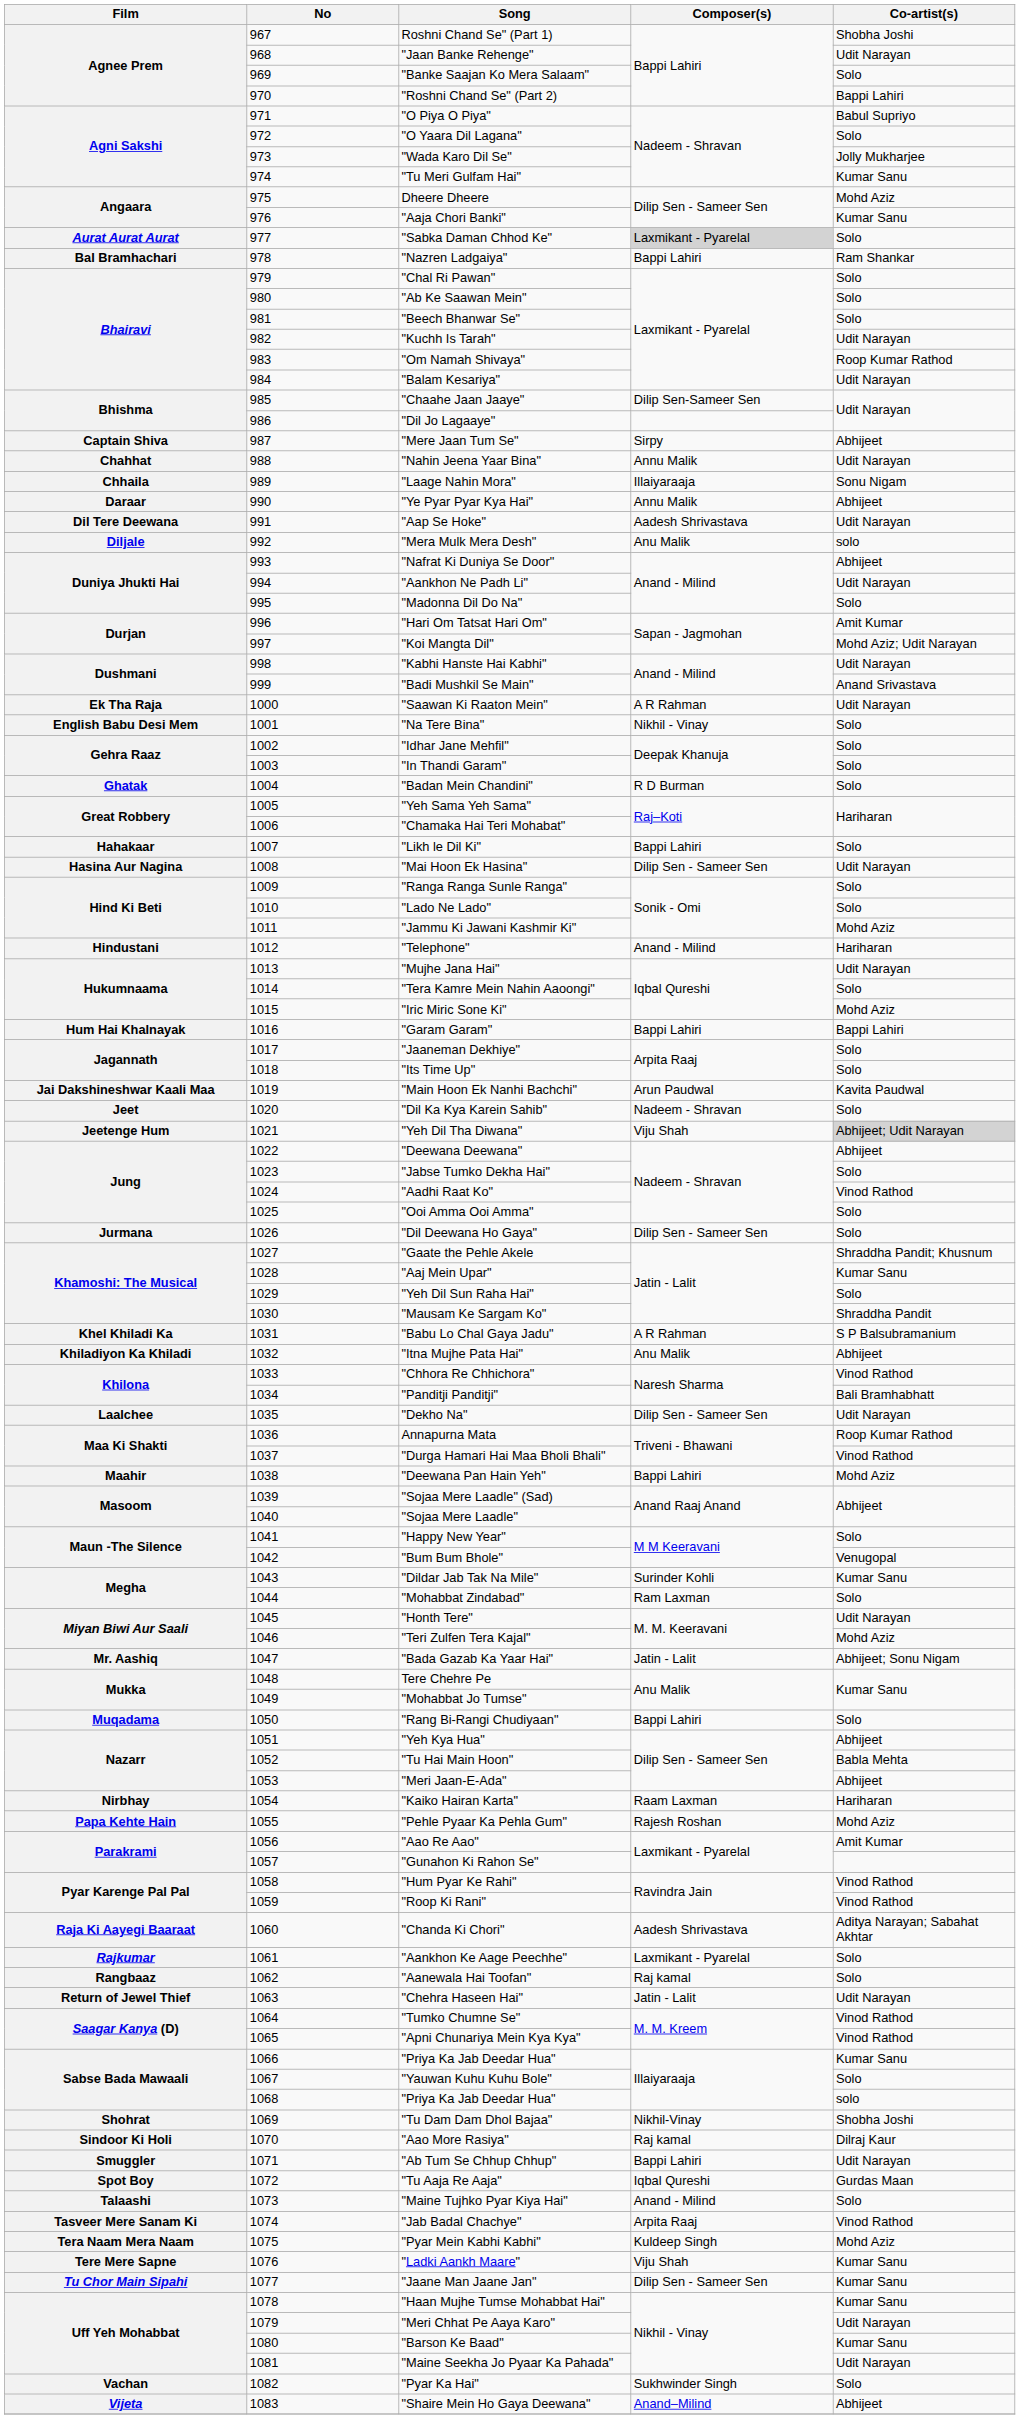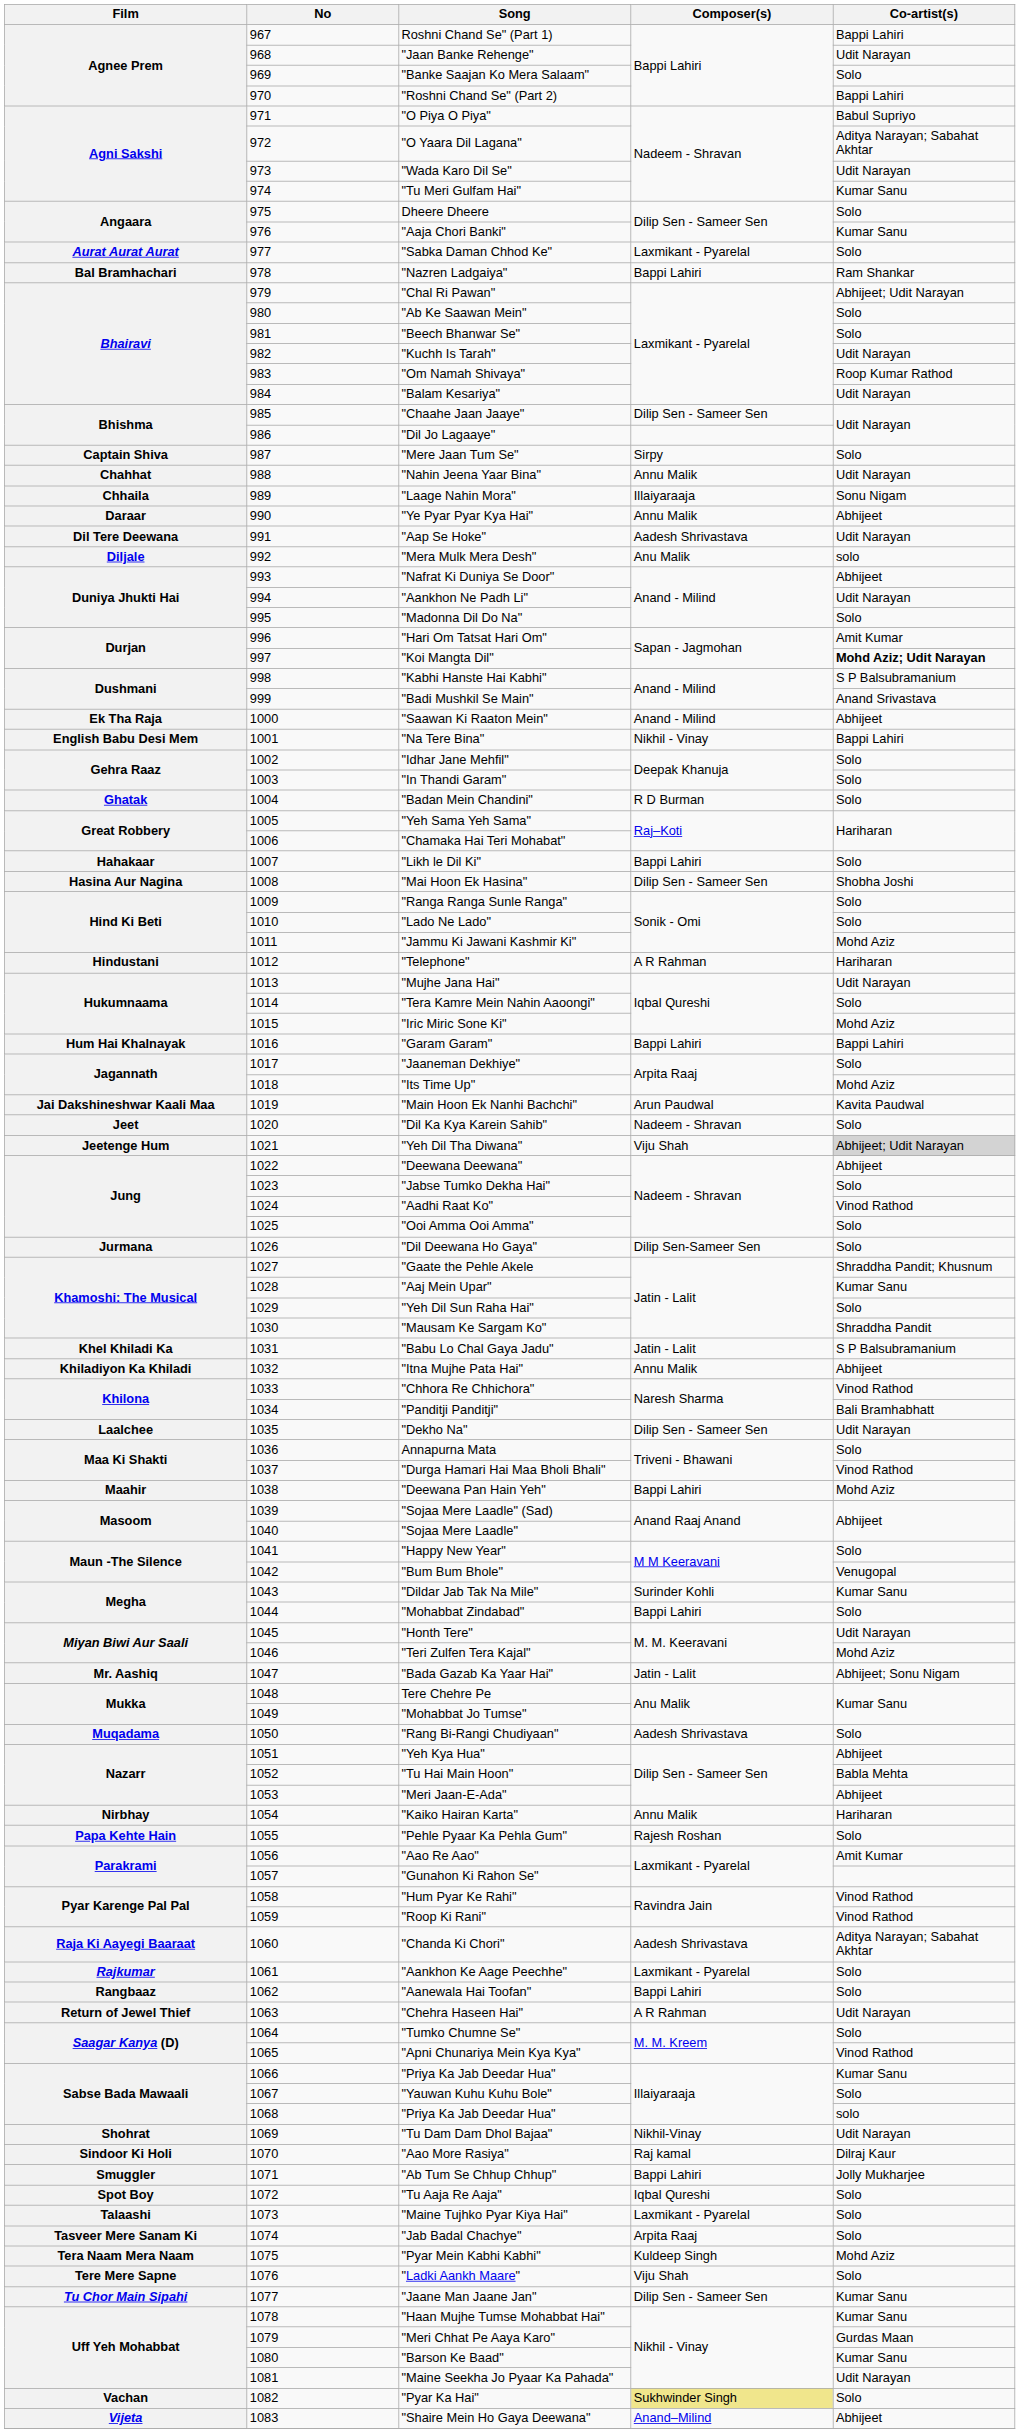Roshni Chand Se" (Part 1) | Co-artist(s): Shobha Joshi -> Bappi Lahiri
"O Yaara Dil Lagana" | Co-artist(s): Solo -> Aditya Narayan; Sabahat Akhtar
"Wada Karo Dil Se" | Co-artist(s): Jolly Mukharjee -> Udit Narayan
Dheere Dheere | Co-artist(s): Mohd Aziz -> Solo
"Sabka Daman Chhod Ke" | Composer(s): lightgrey background -> no background
"Chal Ri Pawan" | Co-artist(s): Solo -> Abhijeet; Udit Narayan
"Chaahe Jaan Jaaye" | Composer(s): Dilip Sen-Sameer Sen -> Dilip Sen - Sameer Sen
"Mere Jaan Tum Se" | Co-artist(s): Abhijeet -> Solo
"Koi Mangta Dil" | Co-artist(s): normal -> bold
"Kabhi Hanste Hai Kabhi" | Co-artist(s): Udit Narayan -> S P Balsubramanium
"Saawan Ki Raaton Mein" | Composer(s): A R Rahman -> Anand - Milind
"Saawan Ki Raaton Mein" | Co-artist(s): Udit Narayan -> Abhijeet
"Na Tere Bina" | Co-artist(s): Solo -> Bappi Lahiri
"Mai Hoon Ek Hasina" | Co-artist(s): Udit Narayan -> Shobha Joshi
"Telephone" | Composer(s): Anand - Milind -> A R Rahman
"Its Time Up" | Co-artist(s): Solo -> Mohd Aziz
"Dil Deewana Ho Gaya" | Composer(s): Dilip Sen - Sameer Sen -> Dilip Sen-Sameer Sen
"Babu Lo Chal Gaya Jadu" | Composer(s): A R Rahman -> Jatin - Lalit
"Itna Mujhe Pata Hai" | Composer(s): Anu Malik -> Annu Malik
Annapurna Mata | Co-artist(s): Roop Kumar Rathod -> Solo
"Mohabbat Zindabad" | Composer(s): Ram Laxman -> Bappi Lahiri
"Rang Bi-Rangi Chudiyaan" | Composer(s): Bappi Lahiri -> Aadesh Shrivastava
"Kaiko Hairan Karta" | Composer(s): Raam Laxman -> Annu Malik
"Pehle Pyaar Ka Pehla Gum" | Co-artist(s): Mohd Aziz -> Solo
"Aanewala Hai Toofan" | Composer(s): Raj kamal -> Bappi Lahiri
"Chehra Haseen Hai" | Composer(s): Jatin - Lalit -> A R Rahman
"Tumko Chumne Se" | Co-artist(s): Vinod Rathod -> Solo
"Tu Dam Dam Dhol Bajaa" | Co-artist(s): Shobha Joshi -> Udit Narayan
"Ab Tum Se Chhup Chhup" | Co-artist(s): Udit Narayan -> Jolly Mukharjee
"Tu Aaja Re Aaja" | Co-artist(s): Gurdas Maan -> Solo
"Maine Tujhko Pyar Kiya Hai" | Composer(s): Anand - Milind -> Laxmikant - Pyarelal
"Jab Badal Chachye" | Co-artist(s): Vinod Rathod -> Solo
"Ladki Aankh Maare" | Co-artist(s): Kumar Sanu -> Solo
"Meri Chhat Pe Aaya Karo" | Co-artist(s): Udit Narayan -> Gurdas Maan
"Pyar Ka Hai" | Composer(s): no background -> khaki background
